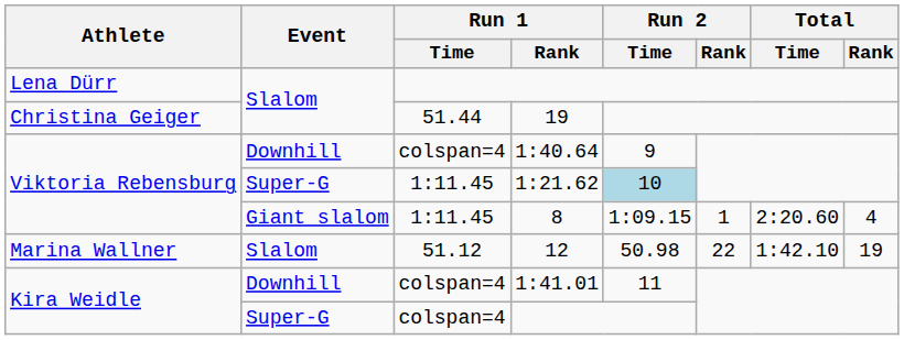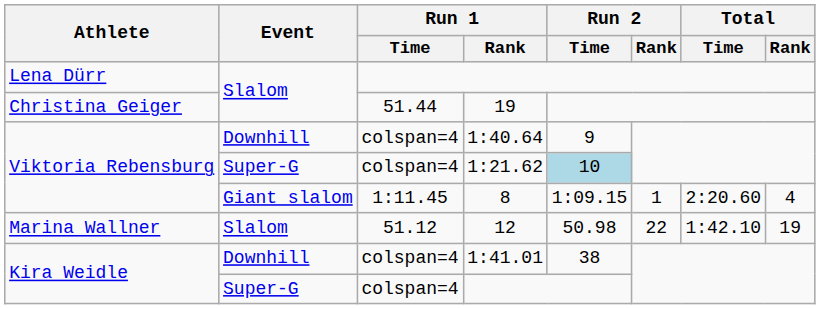1:21.62 | Run 1 / Time: 1:11.45 -> colspan=4
1:41.01 | Run 2 / Time: 11 -> 38
